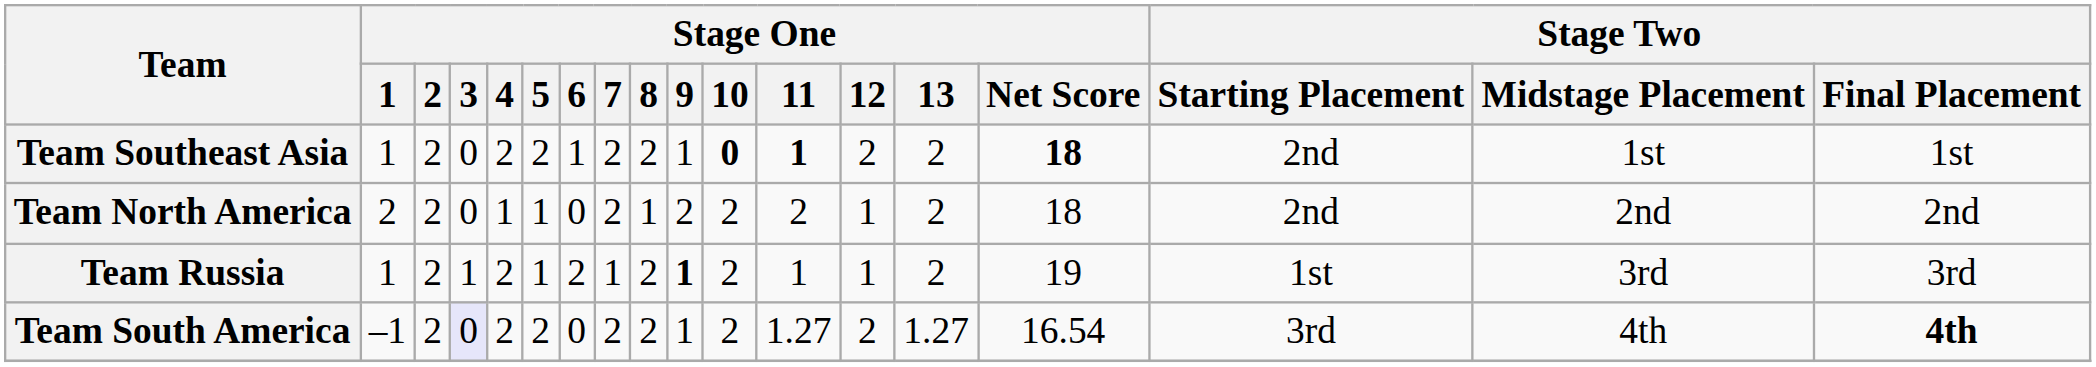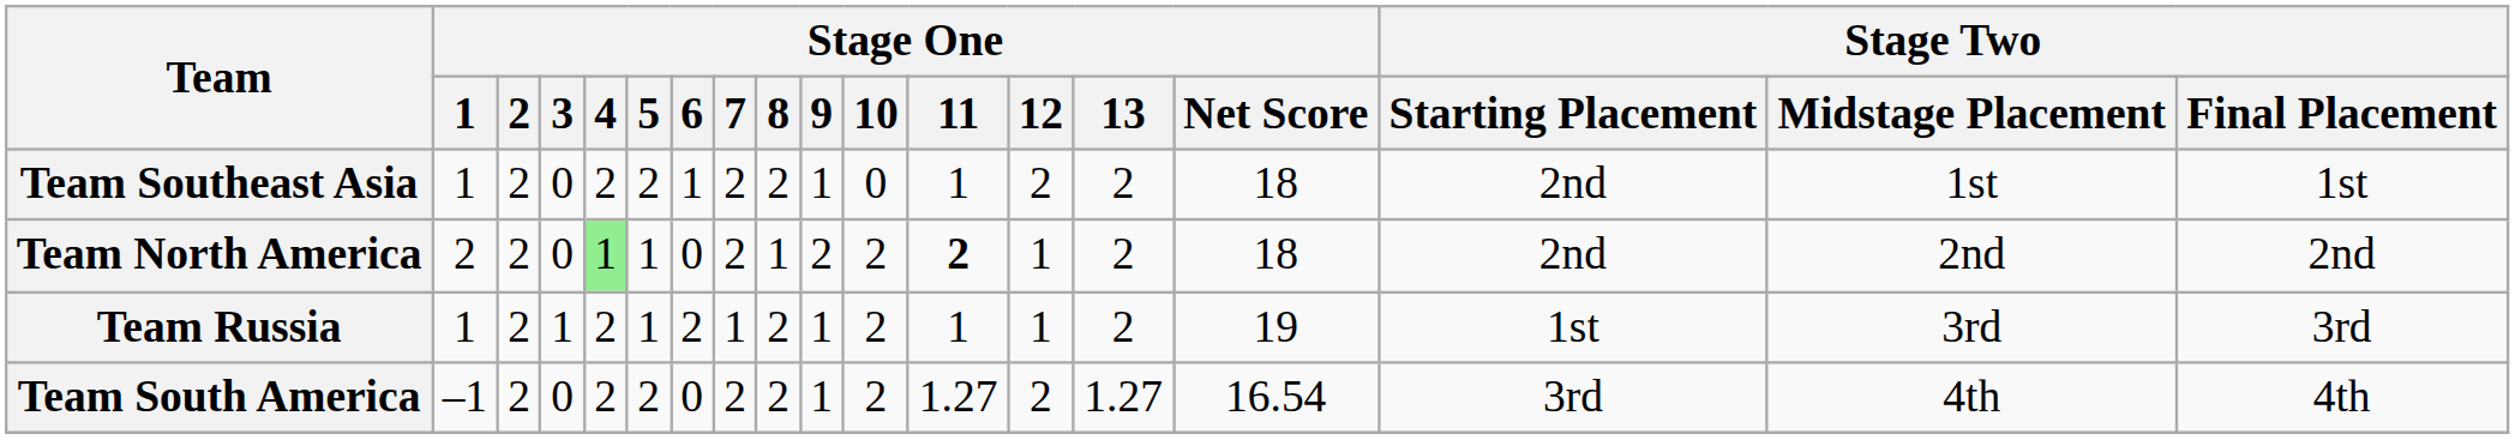Team Southeast Asia | Stage One / 10: bold -> normal
Team Southeast Asia | Stage One / 11: bold -> normal
Team Southeast Asia | Stage One / Net Score: bold -> normal
Team North America | Stage One / 4: no background -> lightgreen background
Team North America | Stage One / 11: normal -> bold
Team Russia | Stage One / 9: bold -> normal
Team South America | Stage One / 3: lavender background -> no background
Team South America | Stage Two / Final Placement: bold -> normal
